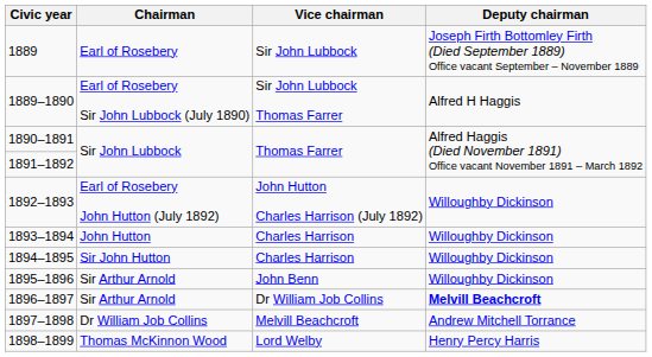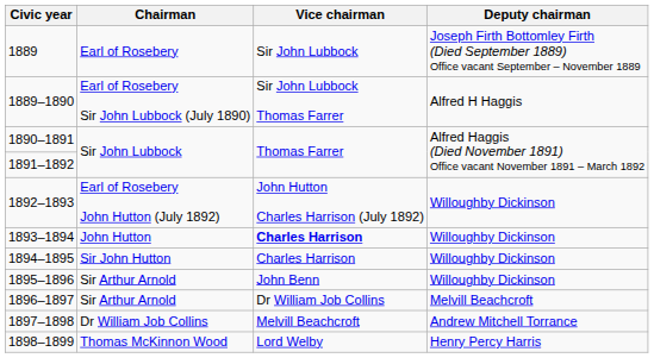1893–1894 | Vice chairman: normal -> bold
1896–1897 | Deputy chairman: bold -> normal
